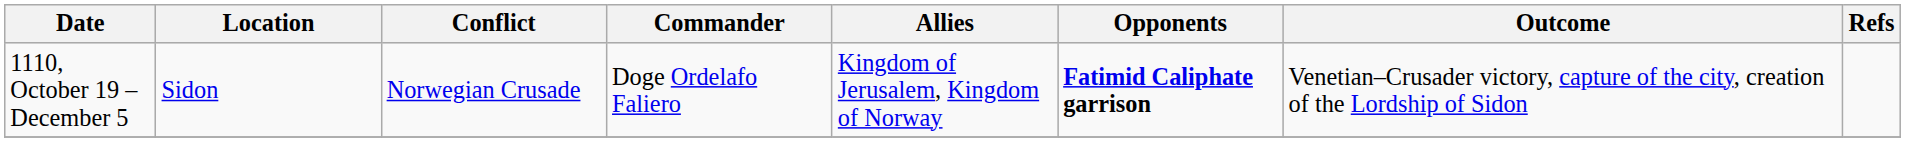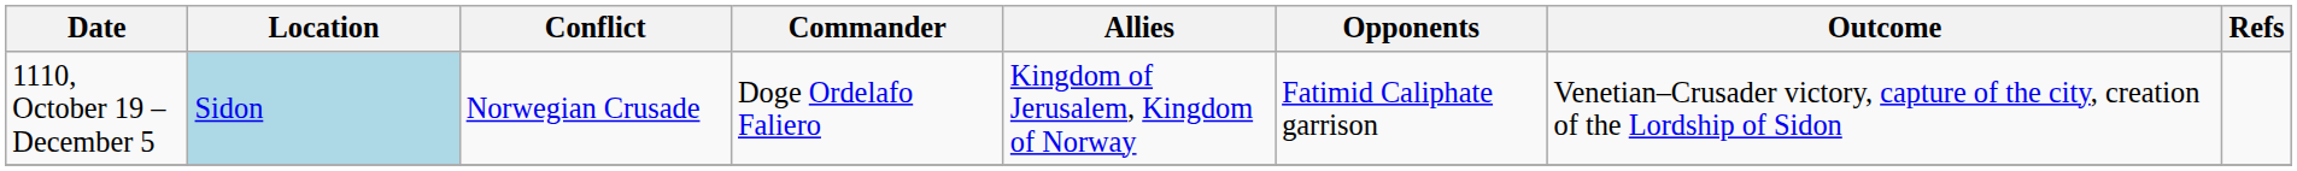1110, October 19 – December 5 | Location: no background -> lightblue background
1110, October 19 – December 5 | Opponents: bold -> normal
